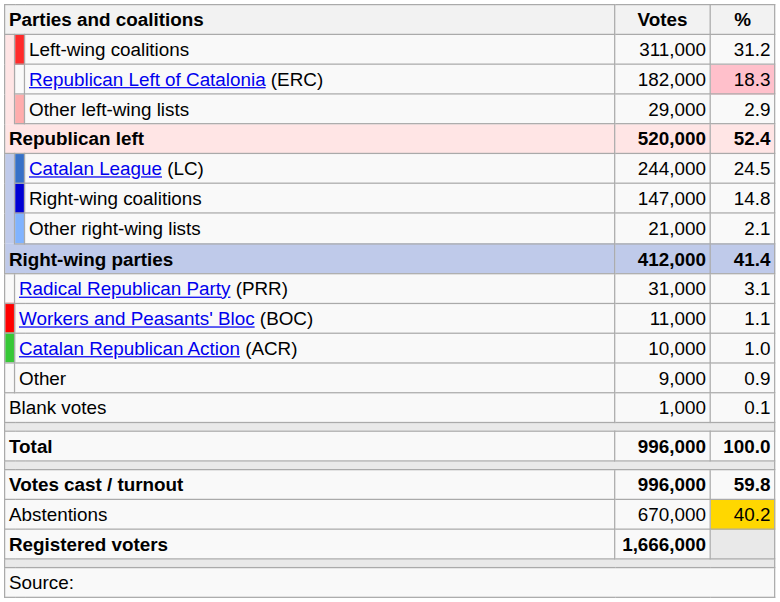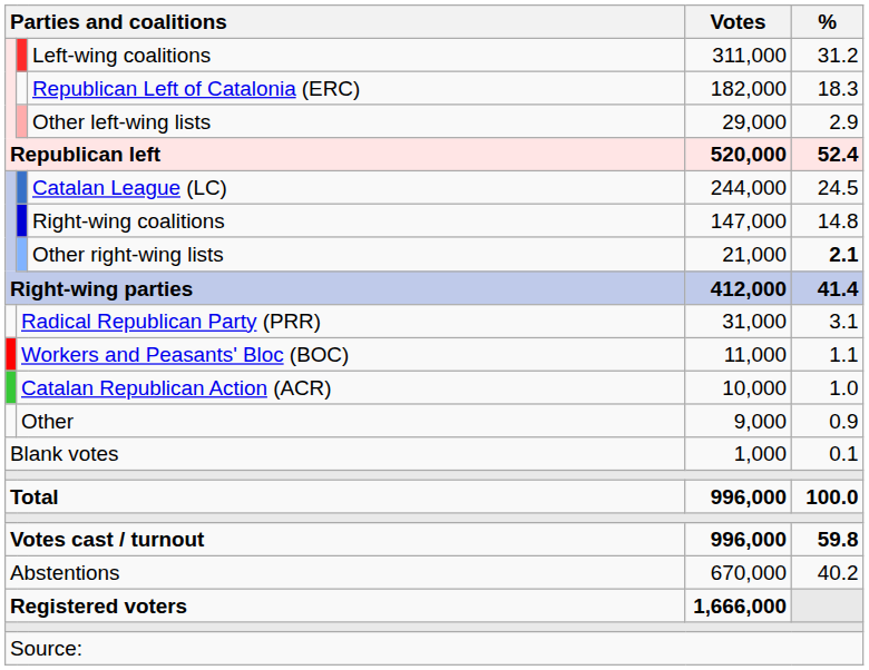Republican Left of Catalonia (ERC) | %: pink background -> no background
Other right-wing lists | %: normal -> bold
Abstentions | %: gold background -> no background
